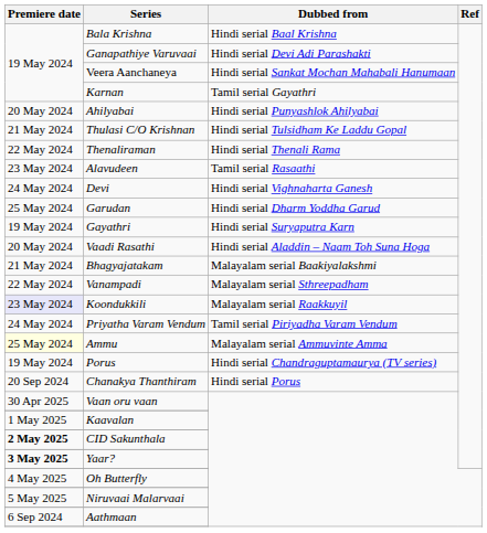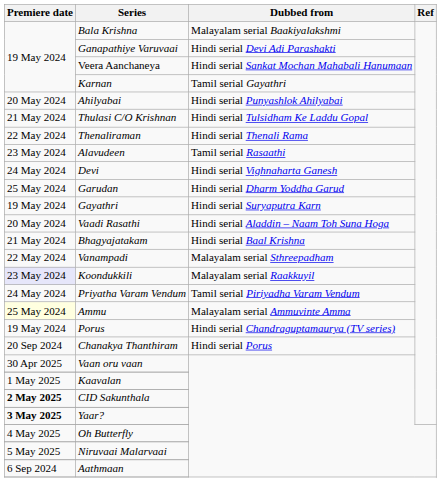Bala Krishna | Dubbed from: Hindi serial Baal Krishna -> Malayalam serial Baakiyalakshmi
Bhagyajatakam | Dubbed from: Malayalam serial Baakiyalakshmi -> Hindi serial Baal Krishna
